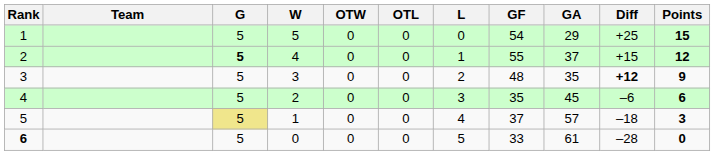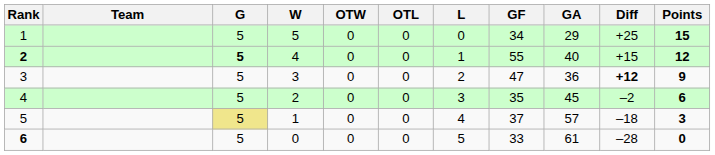row 2 | GF: 54 -> 34
row 3 | Rank: normal -> bold
row 3 | GA: 37 -> 40
row 4 | GF: 48 -> 47
row 4 | GA: 35 -> 36
row 5 | Diff: –6 -> –2
